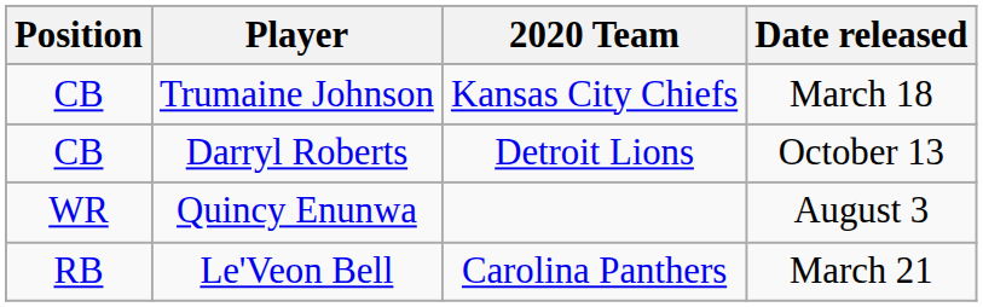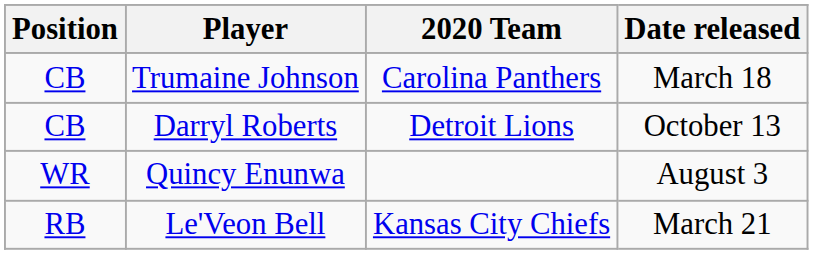Trumaine Johnson | 2020 Team: Kansas City Chiefs -> Carolina Panthers
Le'Veon Bell | 2020 Team: Carolina Panthers -> Kansas City Chiefs
